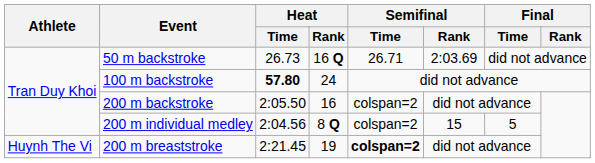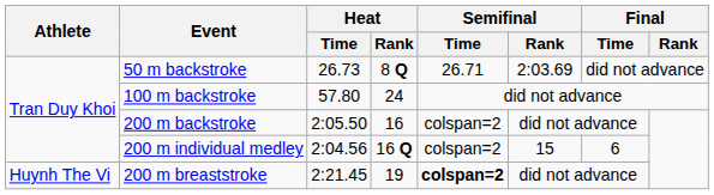50 m backstroke | Heat / Rank: 16 Q -> 8 Q
100 m backstroke | Heat / Time: bold -> normal
200 m individual medley | Heat / Rank: 8 Q -> 16 Q
200 m individual medley | Final / Time: 5 -> 6
